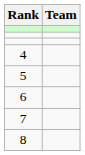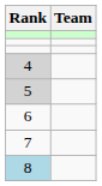row 5 | Rank: no background -> lightgrey background
row 6 | Rank: no background -> lightgrey background
row 9 | Rank: no background -> lightblue background
